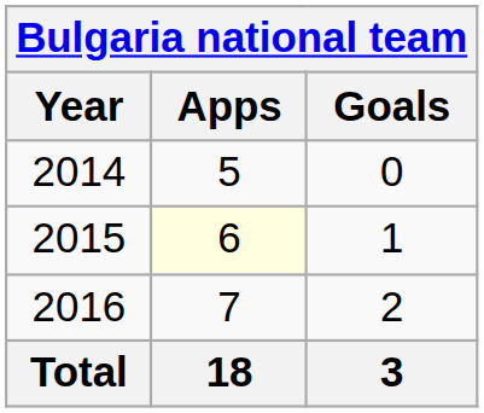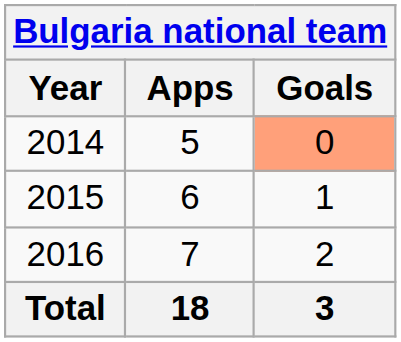2014 | Goals: no background -> lightsalmon background
2015 | Apps: lightyellow background -> no background
